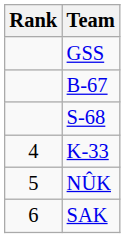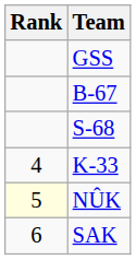NÛK | Rank: no background -> lightyellow background
